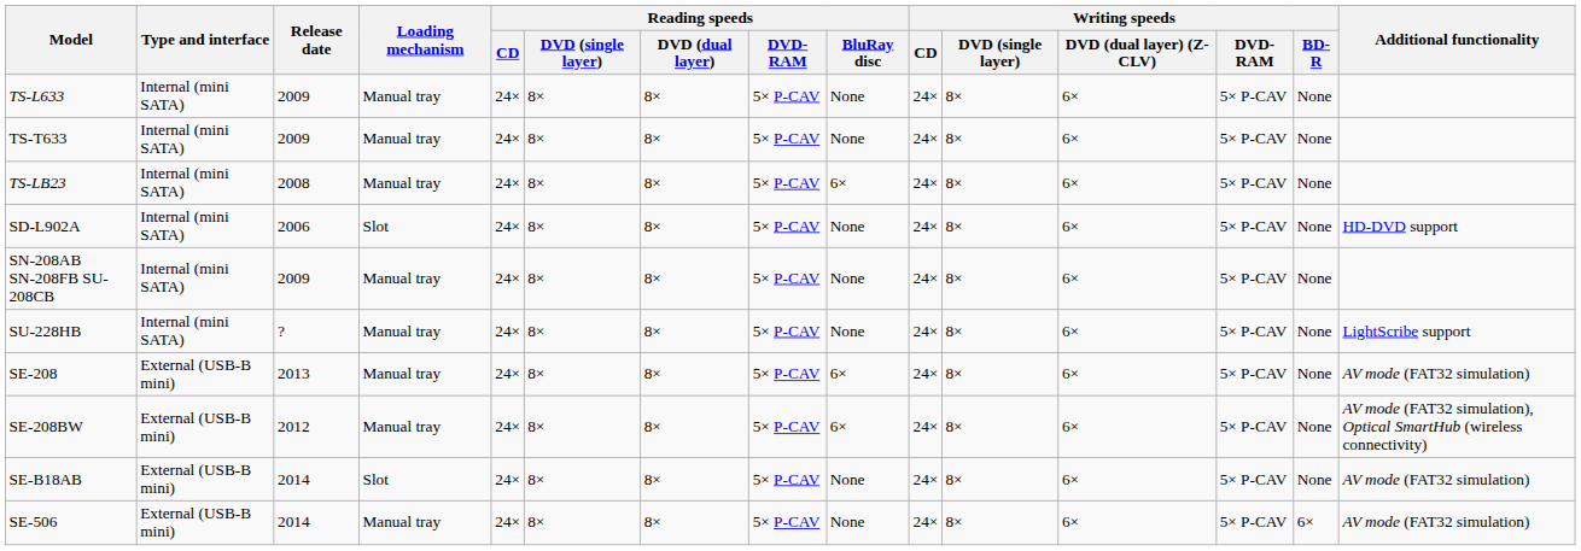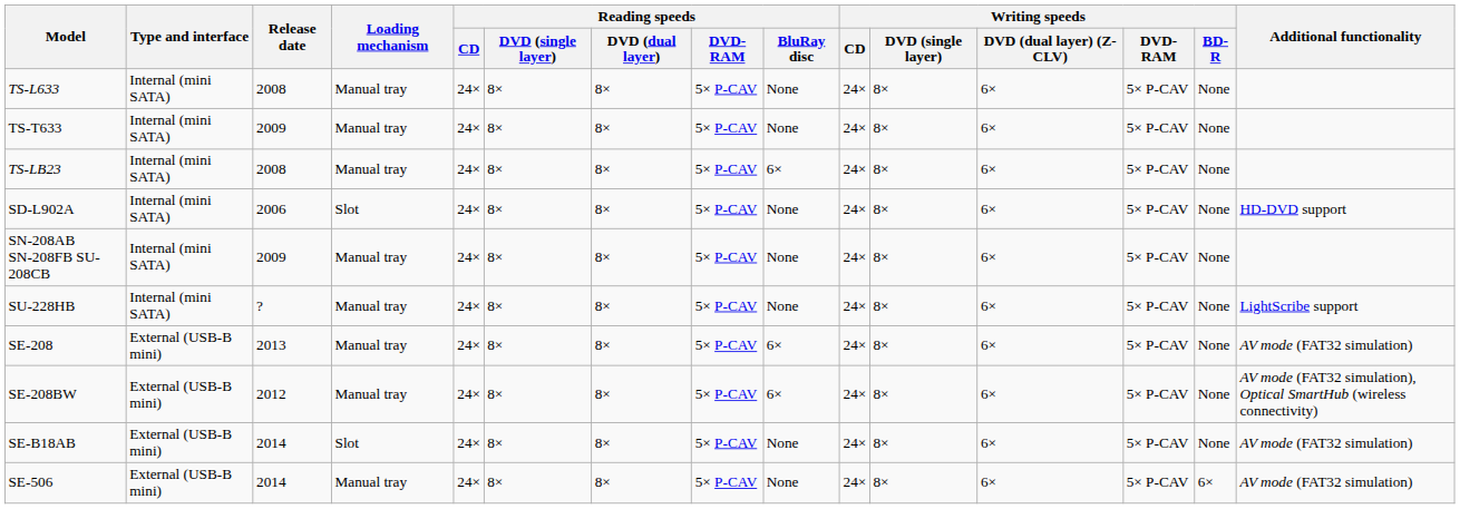TS-L633 | Release date: 2009 -> 2008
